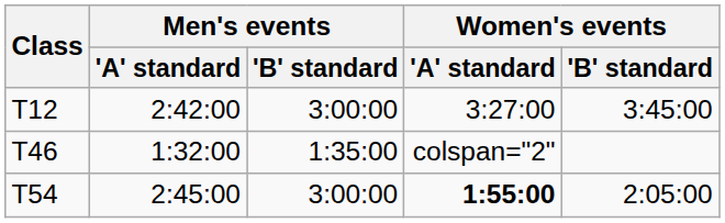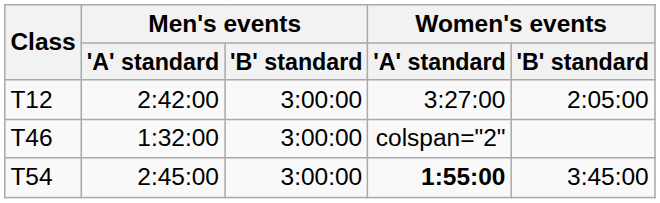T12 | Women's events / 'B' standard: 3:45:00 -> 2:05:00
T46 | Men's events / 'B' standard: 1:35:00 -> 3:00:00
T54 | Women's events / 'B' standard: 2:05:00 -> 3:45:00
